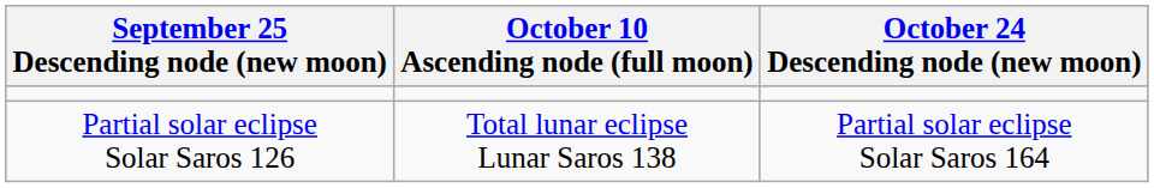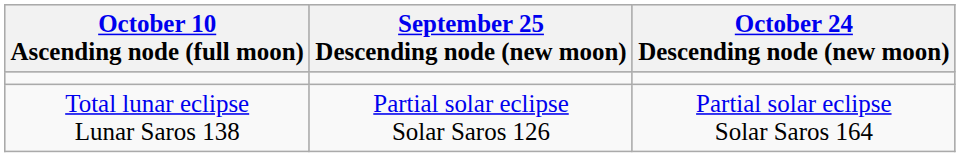columns swapped: September 25 Descending node (new moon) <-> October 10 Ascending node (full moon)
